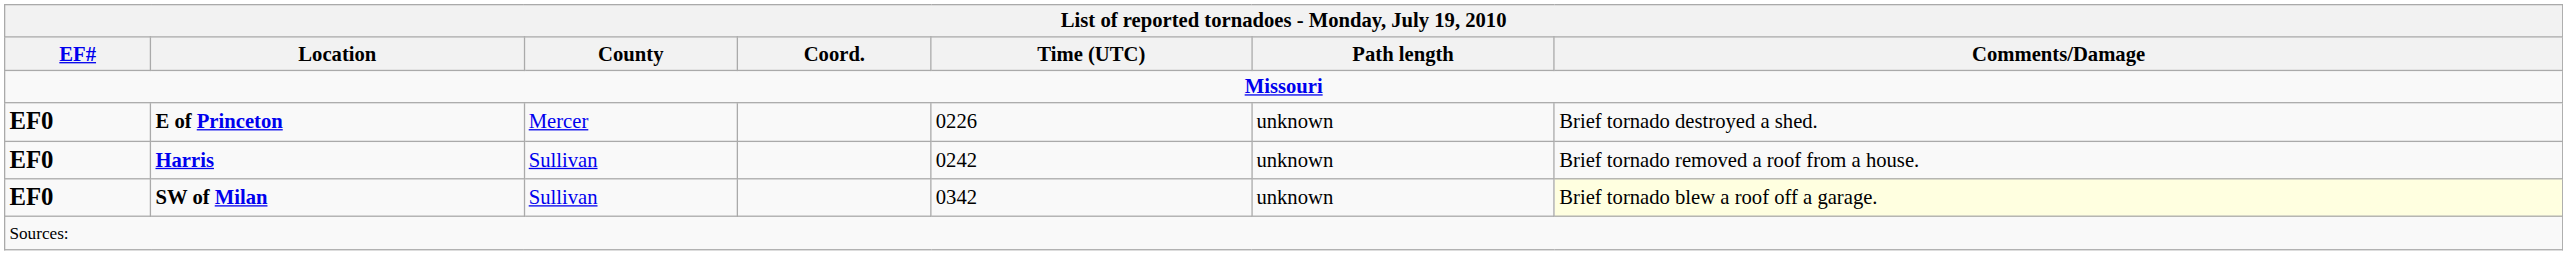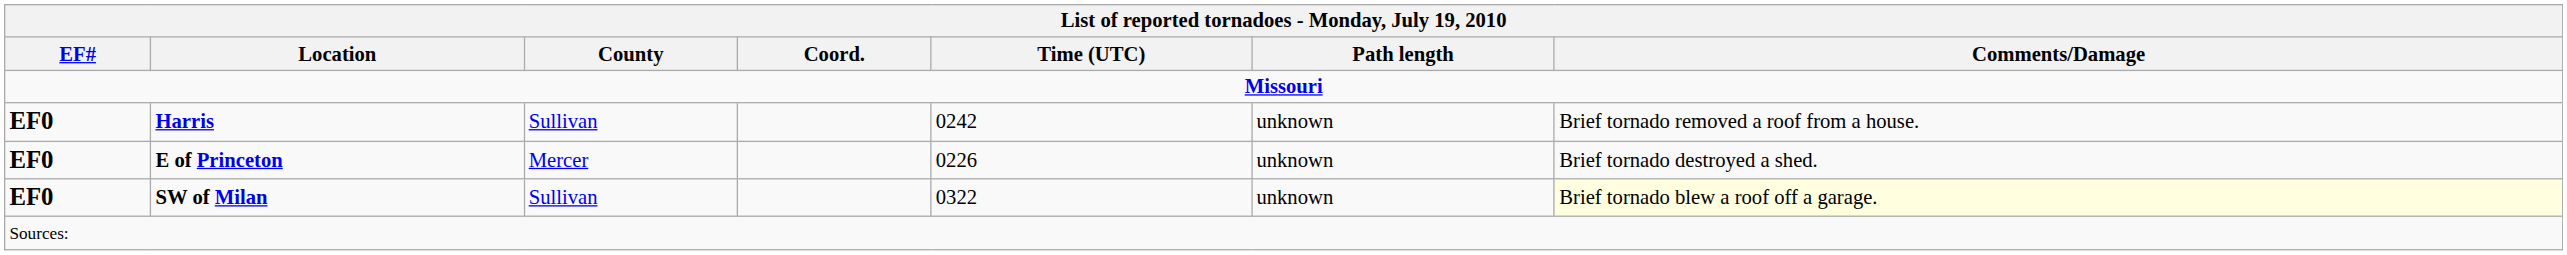rows swapped: E of Princeton <-> Harris
SW of Milan | Time (UTC): 0342 -> 0322
